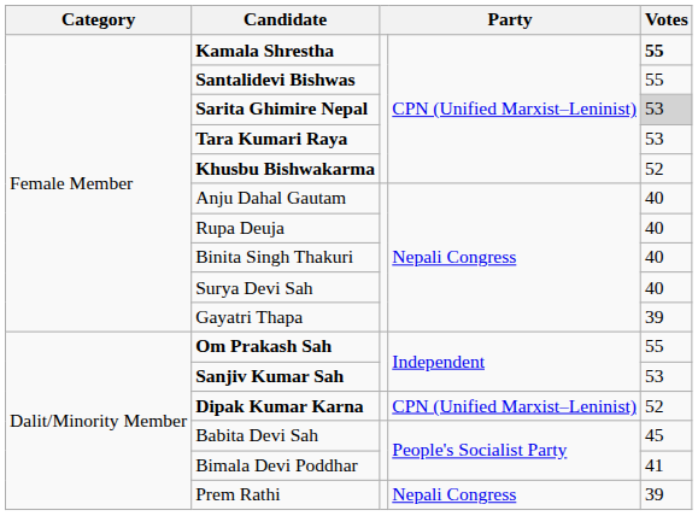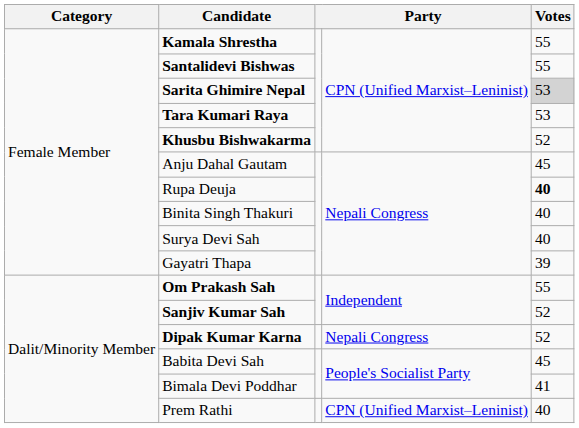Kamala Shrestha | Votes: bold -> normal
Anju Dahal Gautam | Votes: 40 -> 45
Rupa Deuja | Votes: normal -> bold
Sanjiv Kumar Sah | Votes: 53 -> 52
Dipak Kumar Karna | column 4: CPN (Unified Marxist–Leninist) -> Nepali Congress
Prem Rathi | column 4: Nepali Congress -> CPN (Unified Marxist–Leninist)
Prem Rathi | Votes: 39 -> 40
